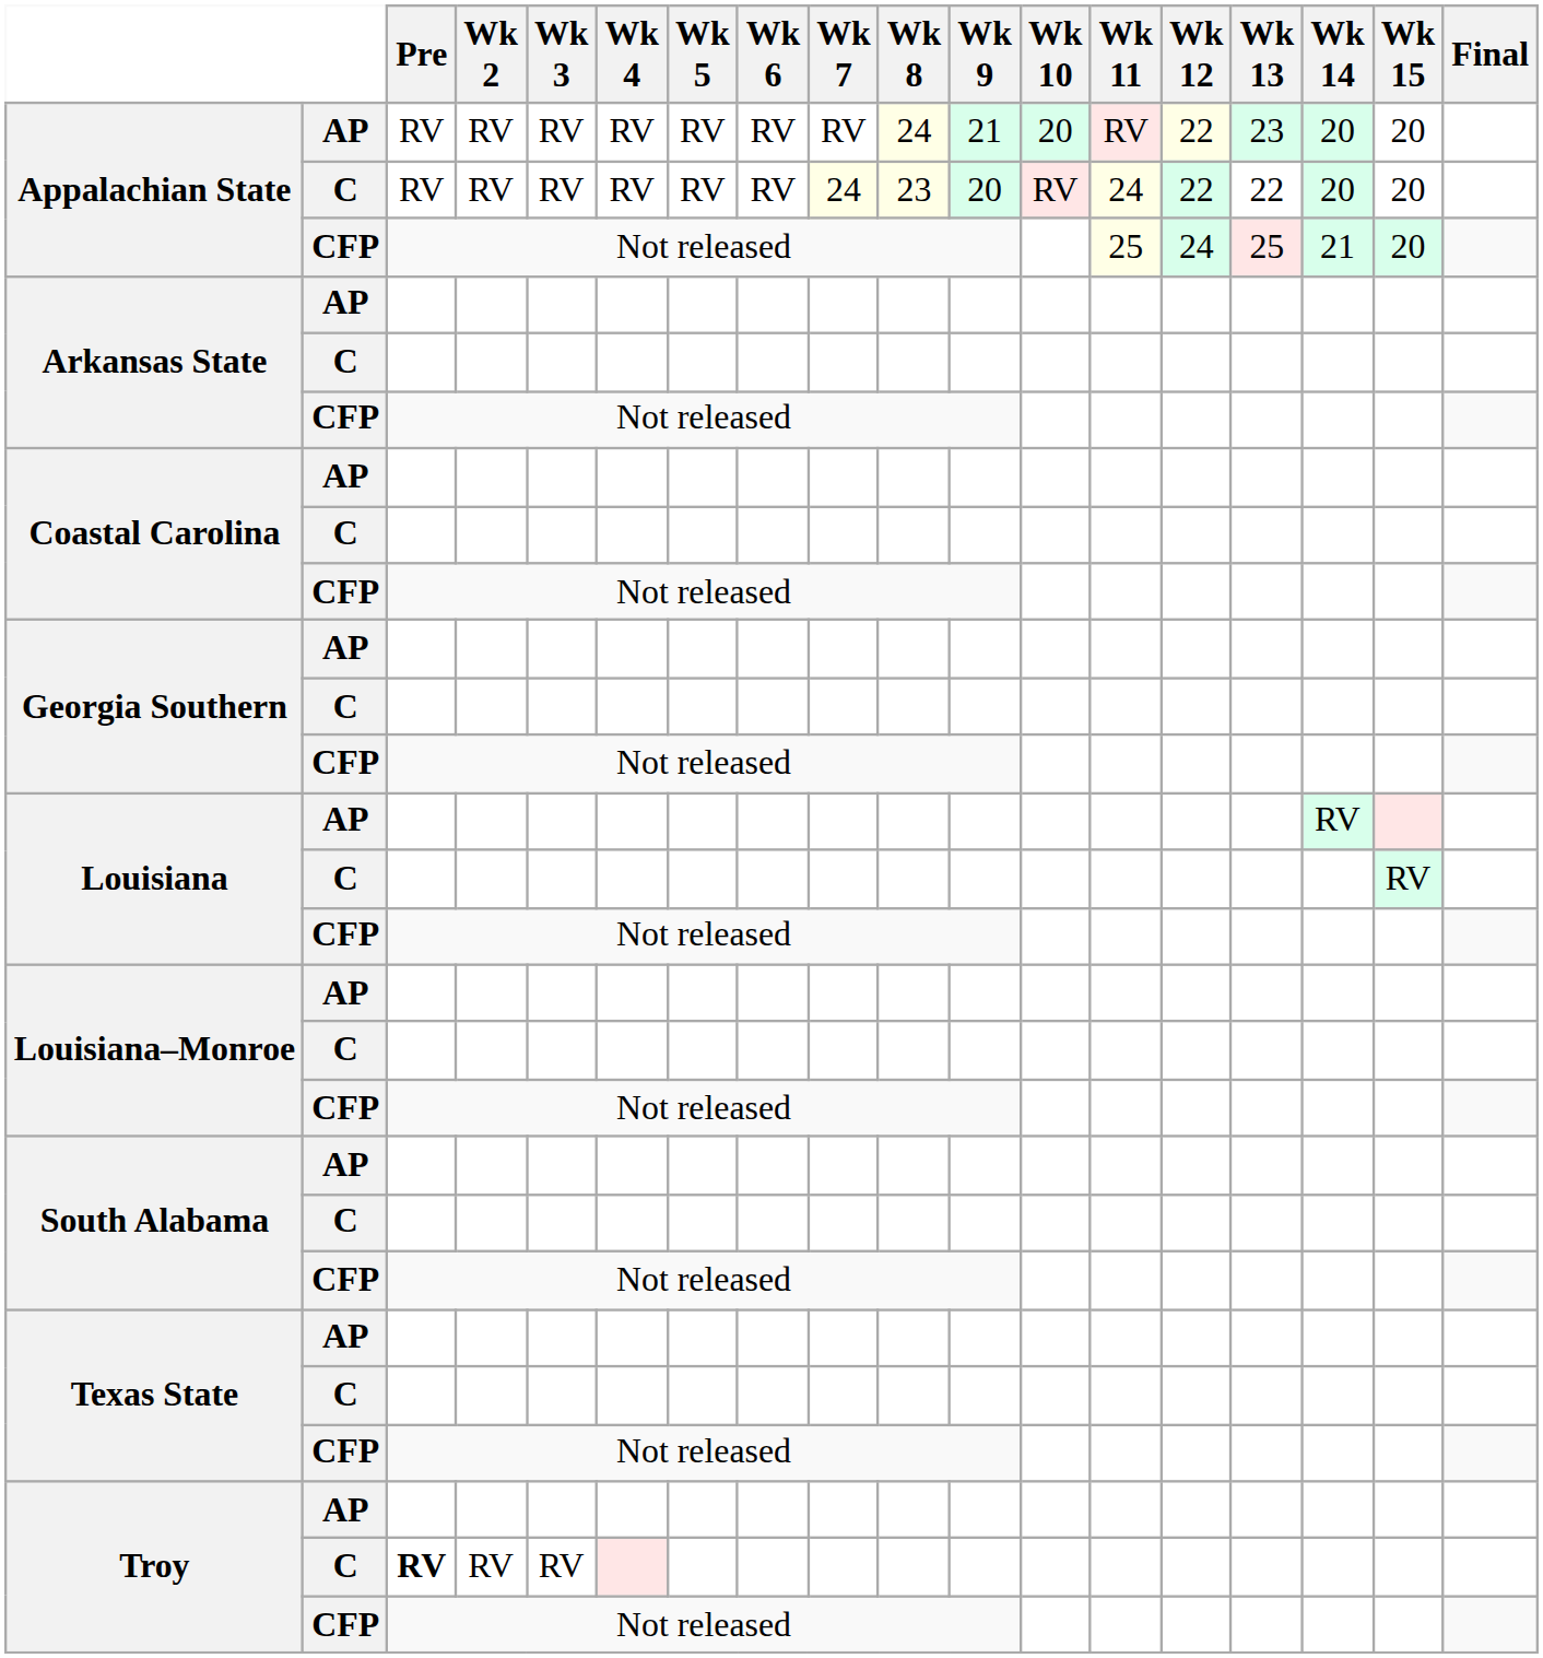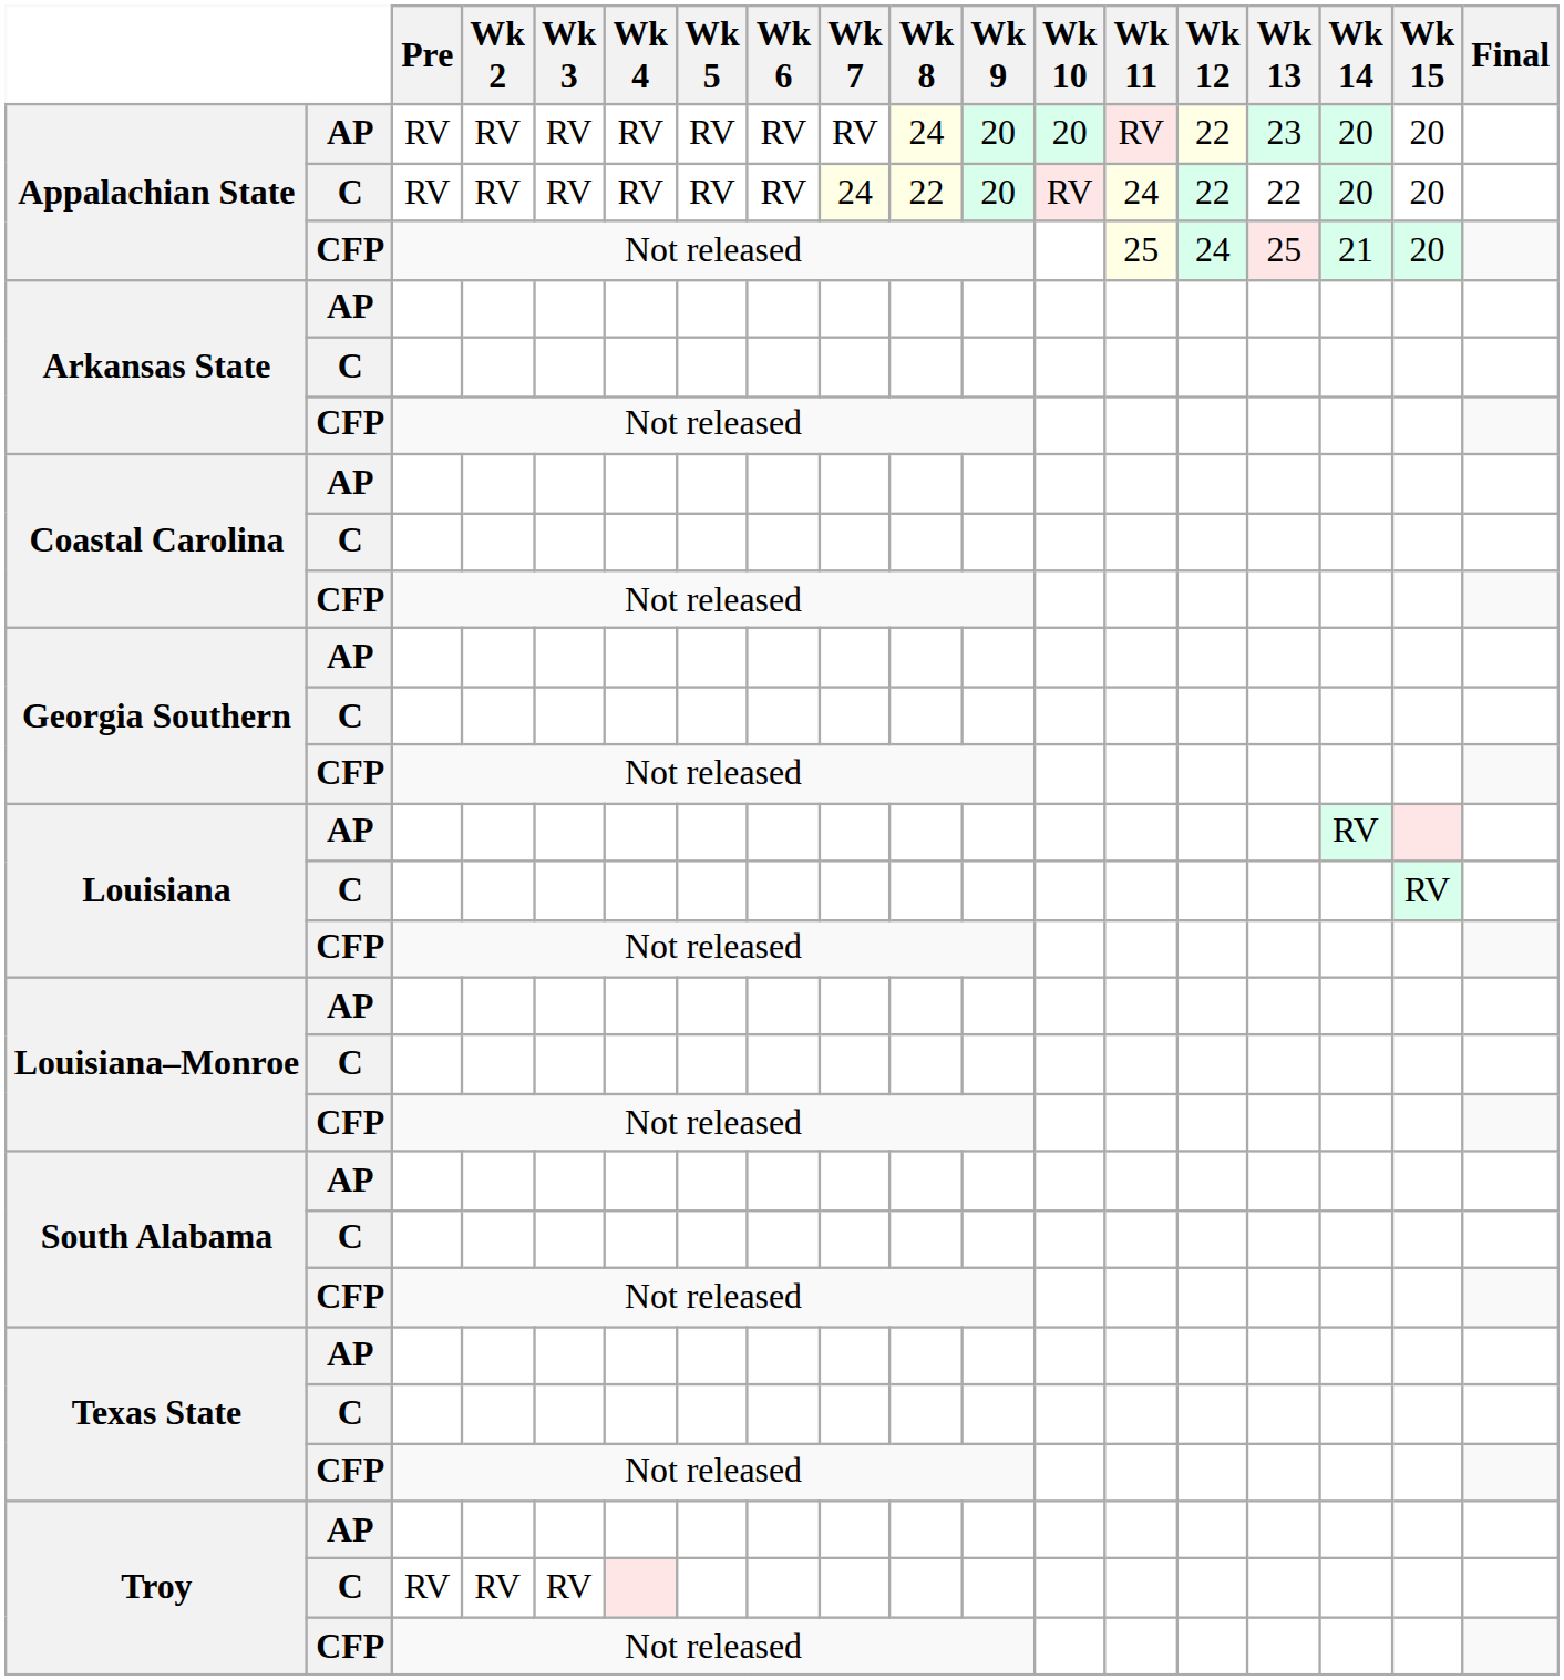Appalachian State / AP | Wk 9: 21 -> 20
Appalachian State / C | Wk 8: 23 -> 22
Troy / C | Pre: bold -> normal
